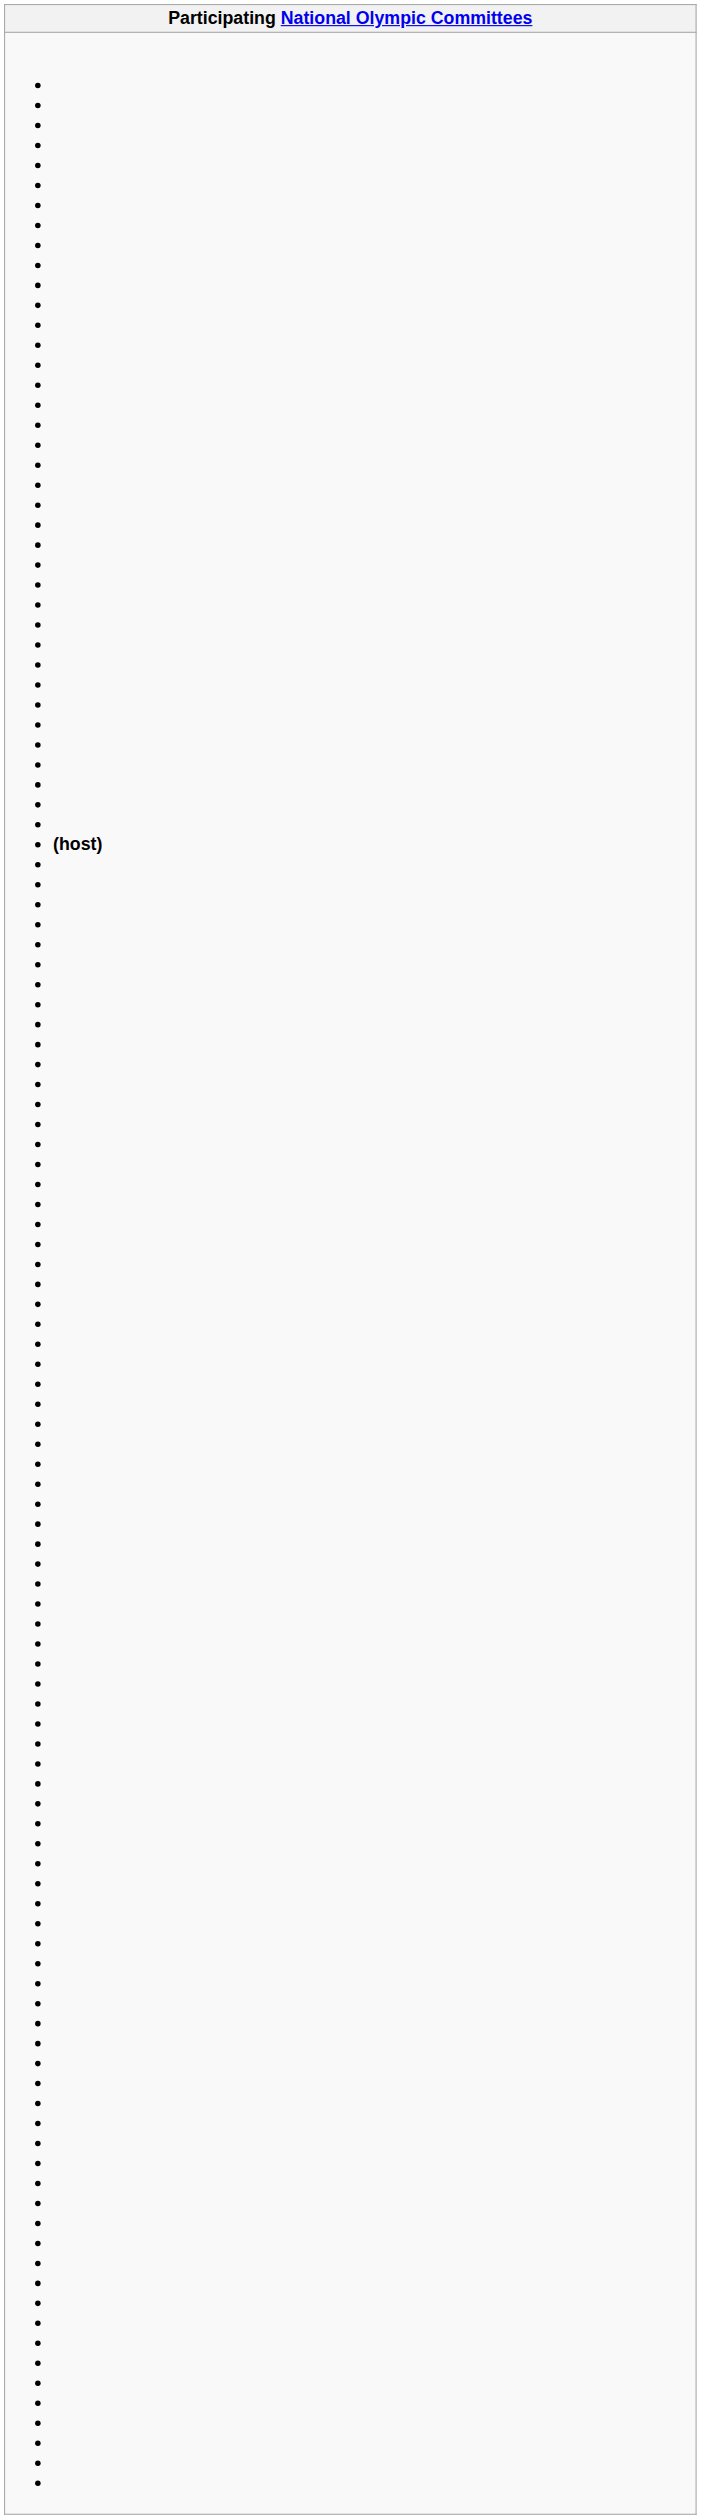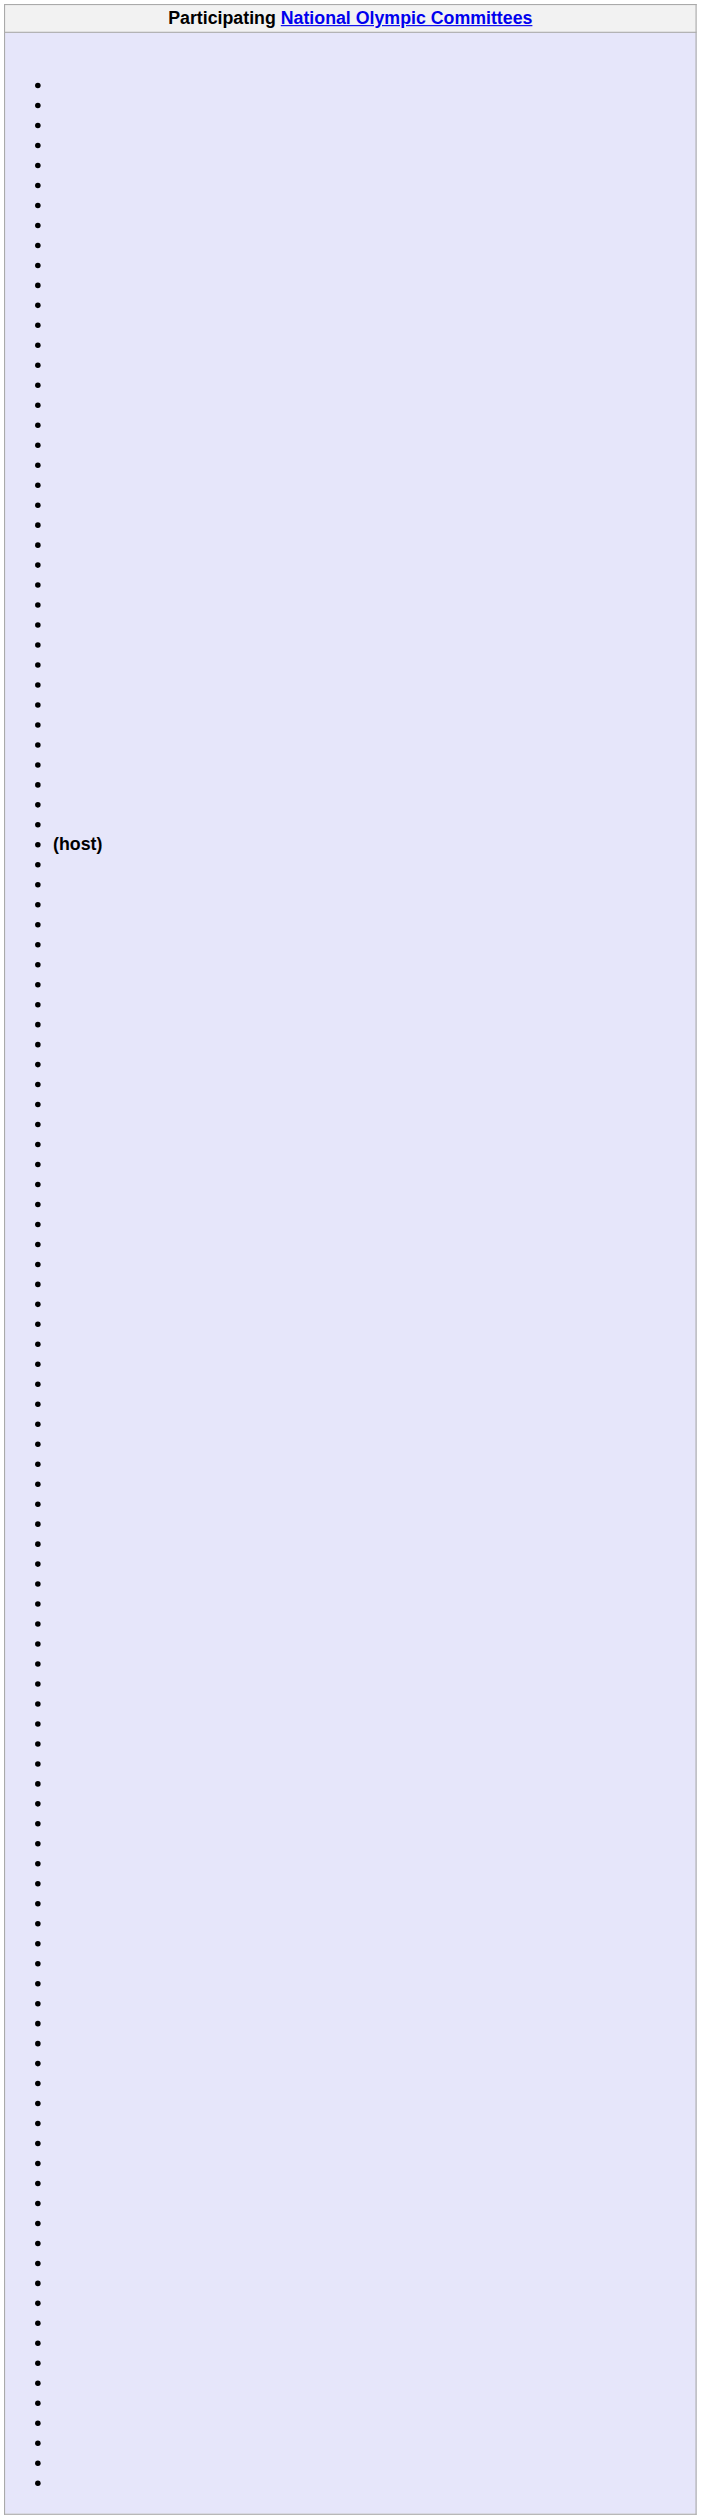row 2 | column 1: no background -> lavender background
